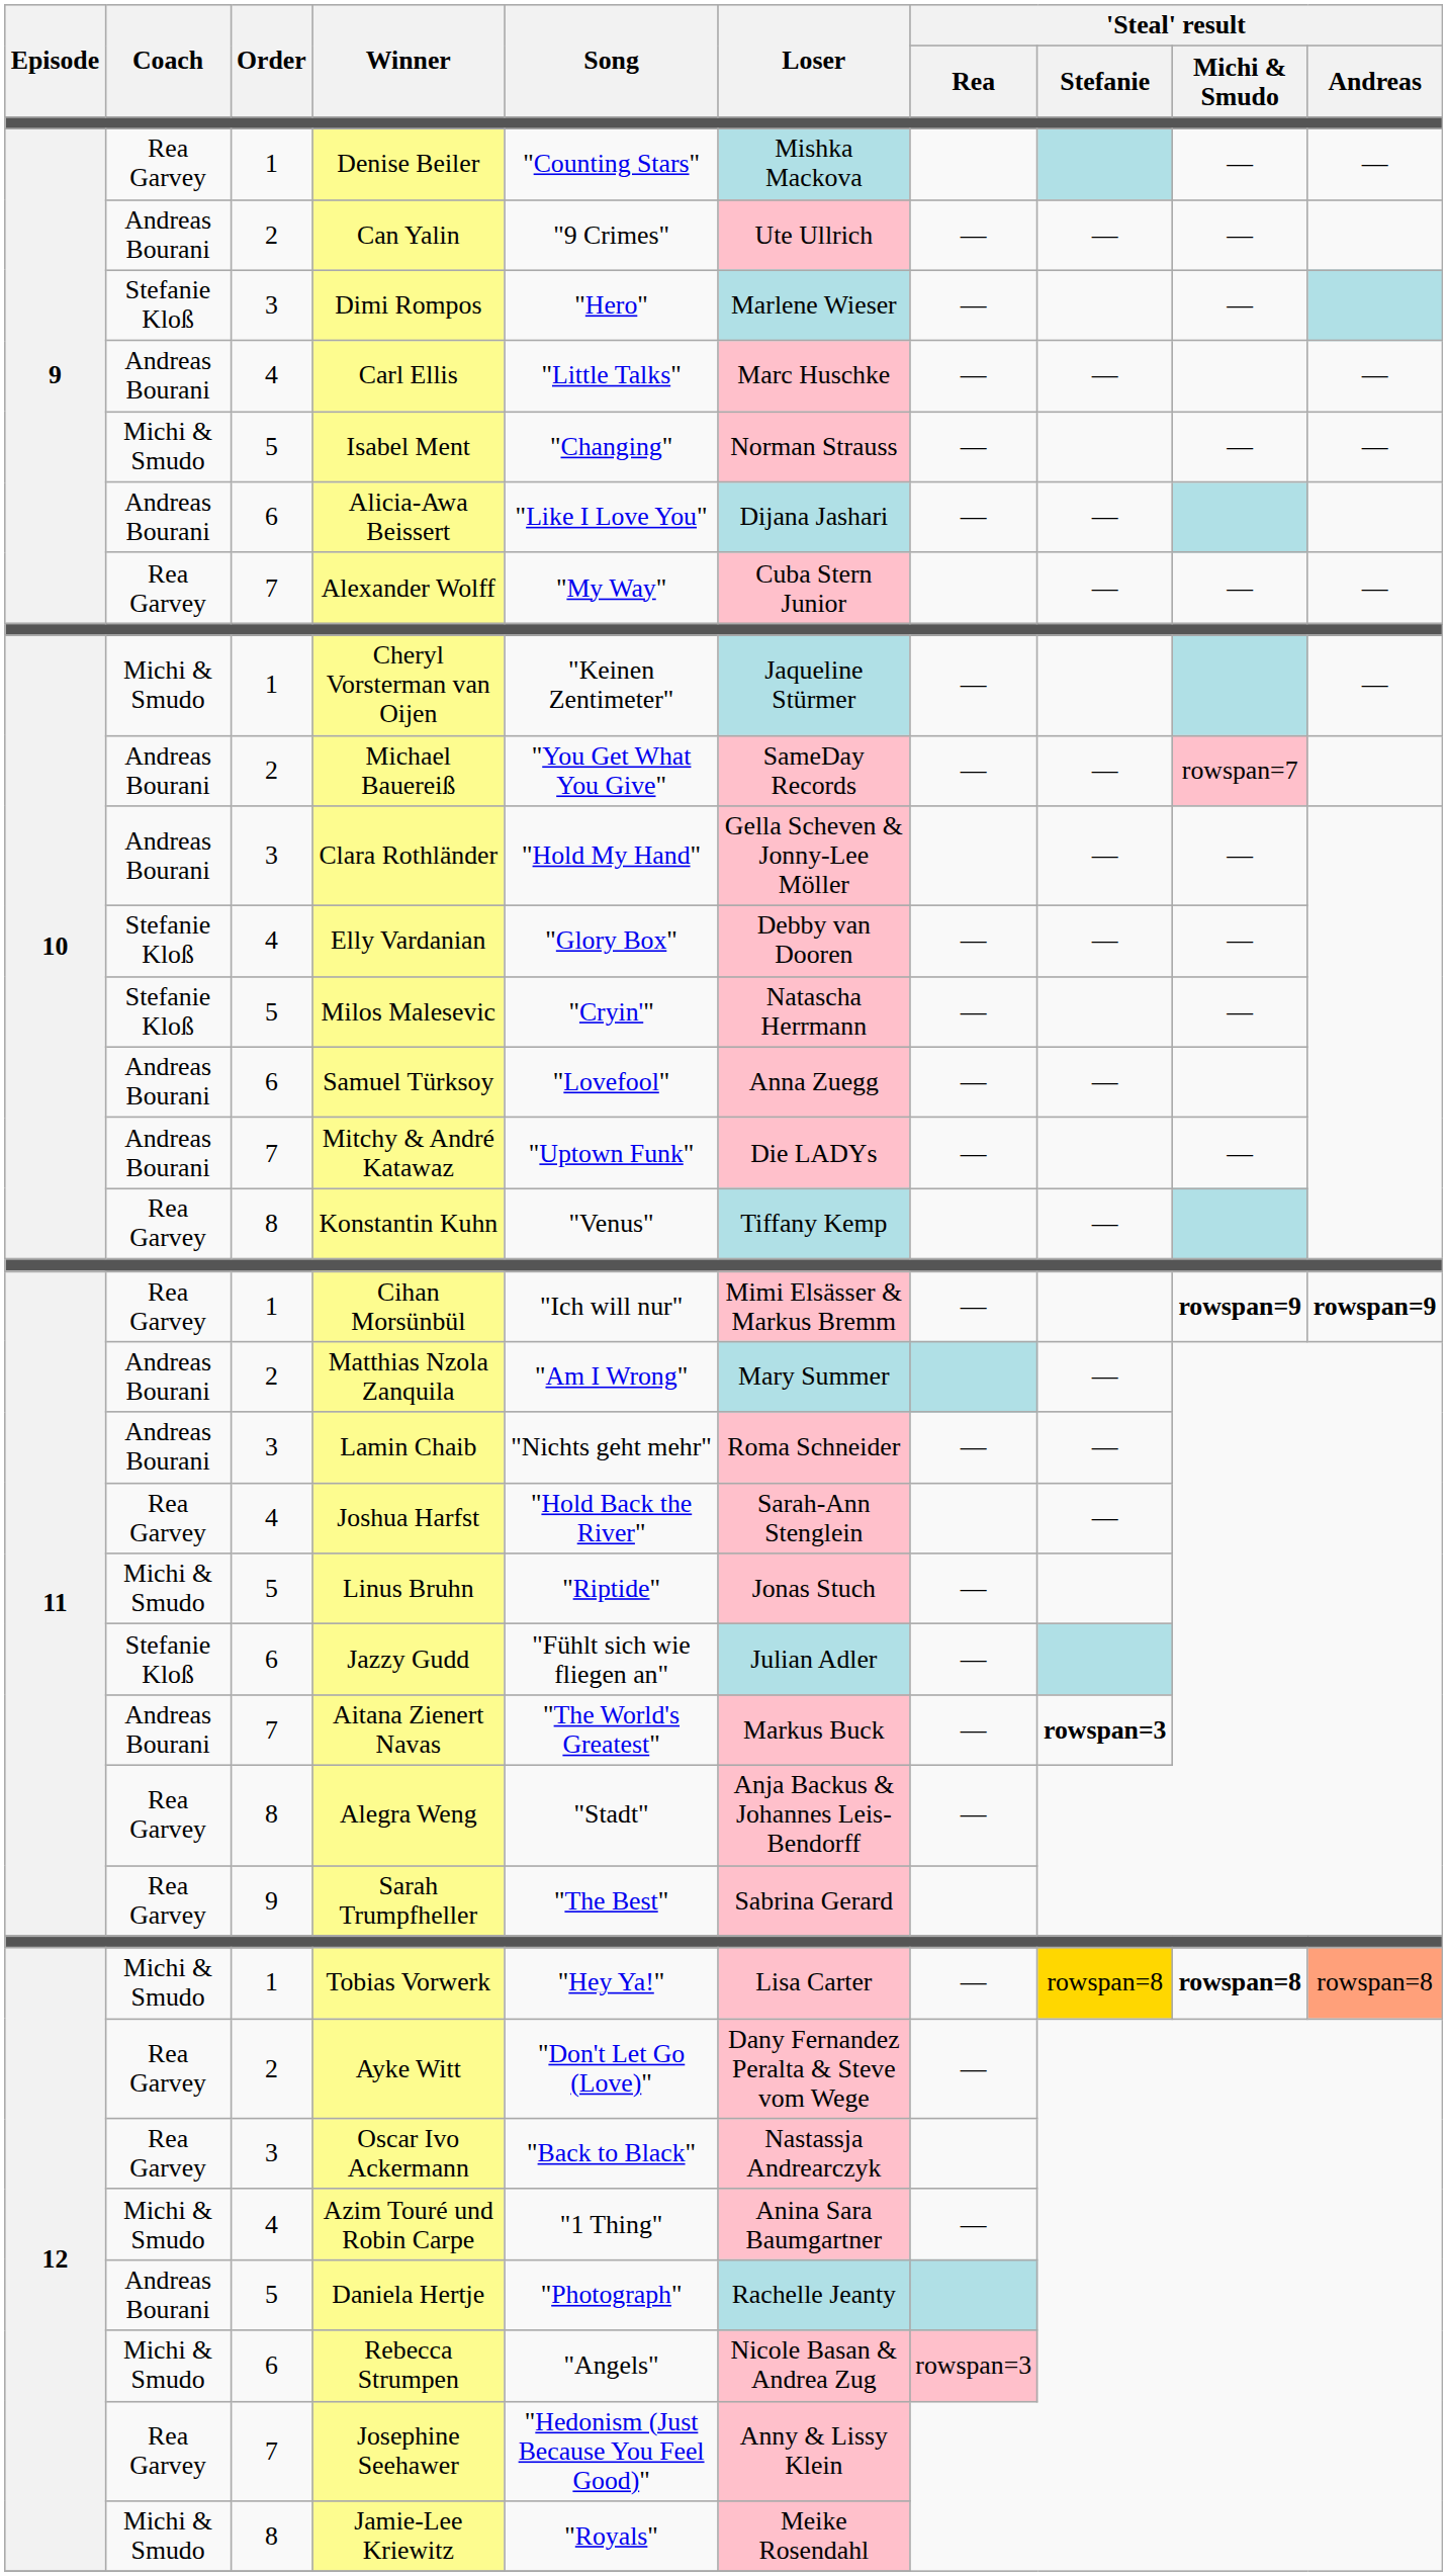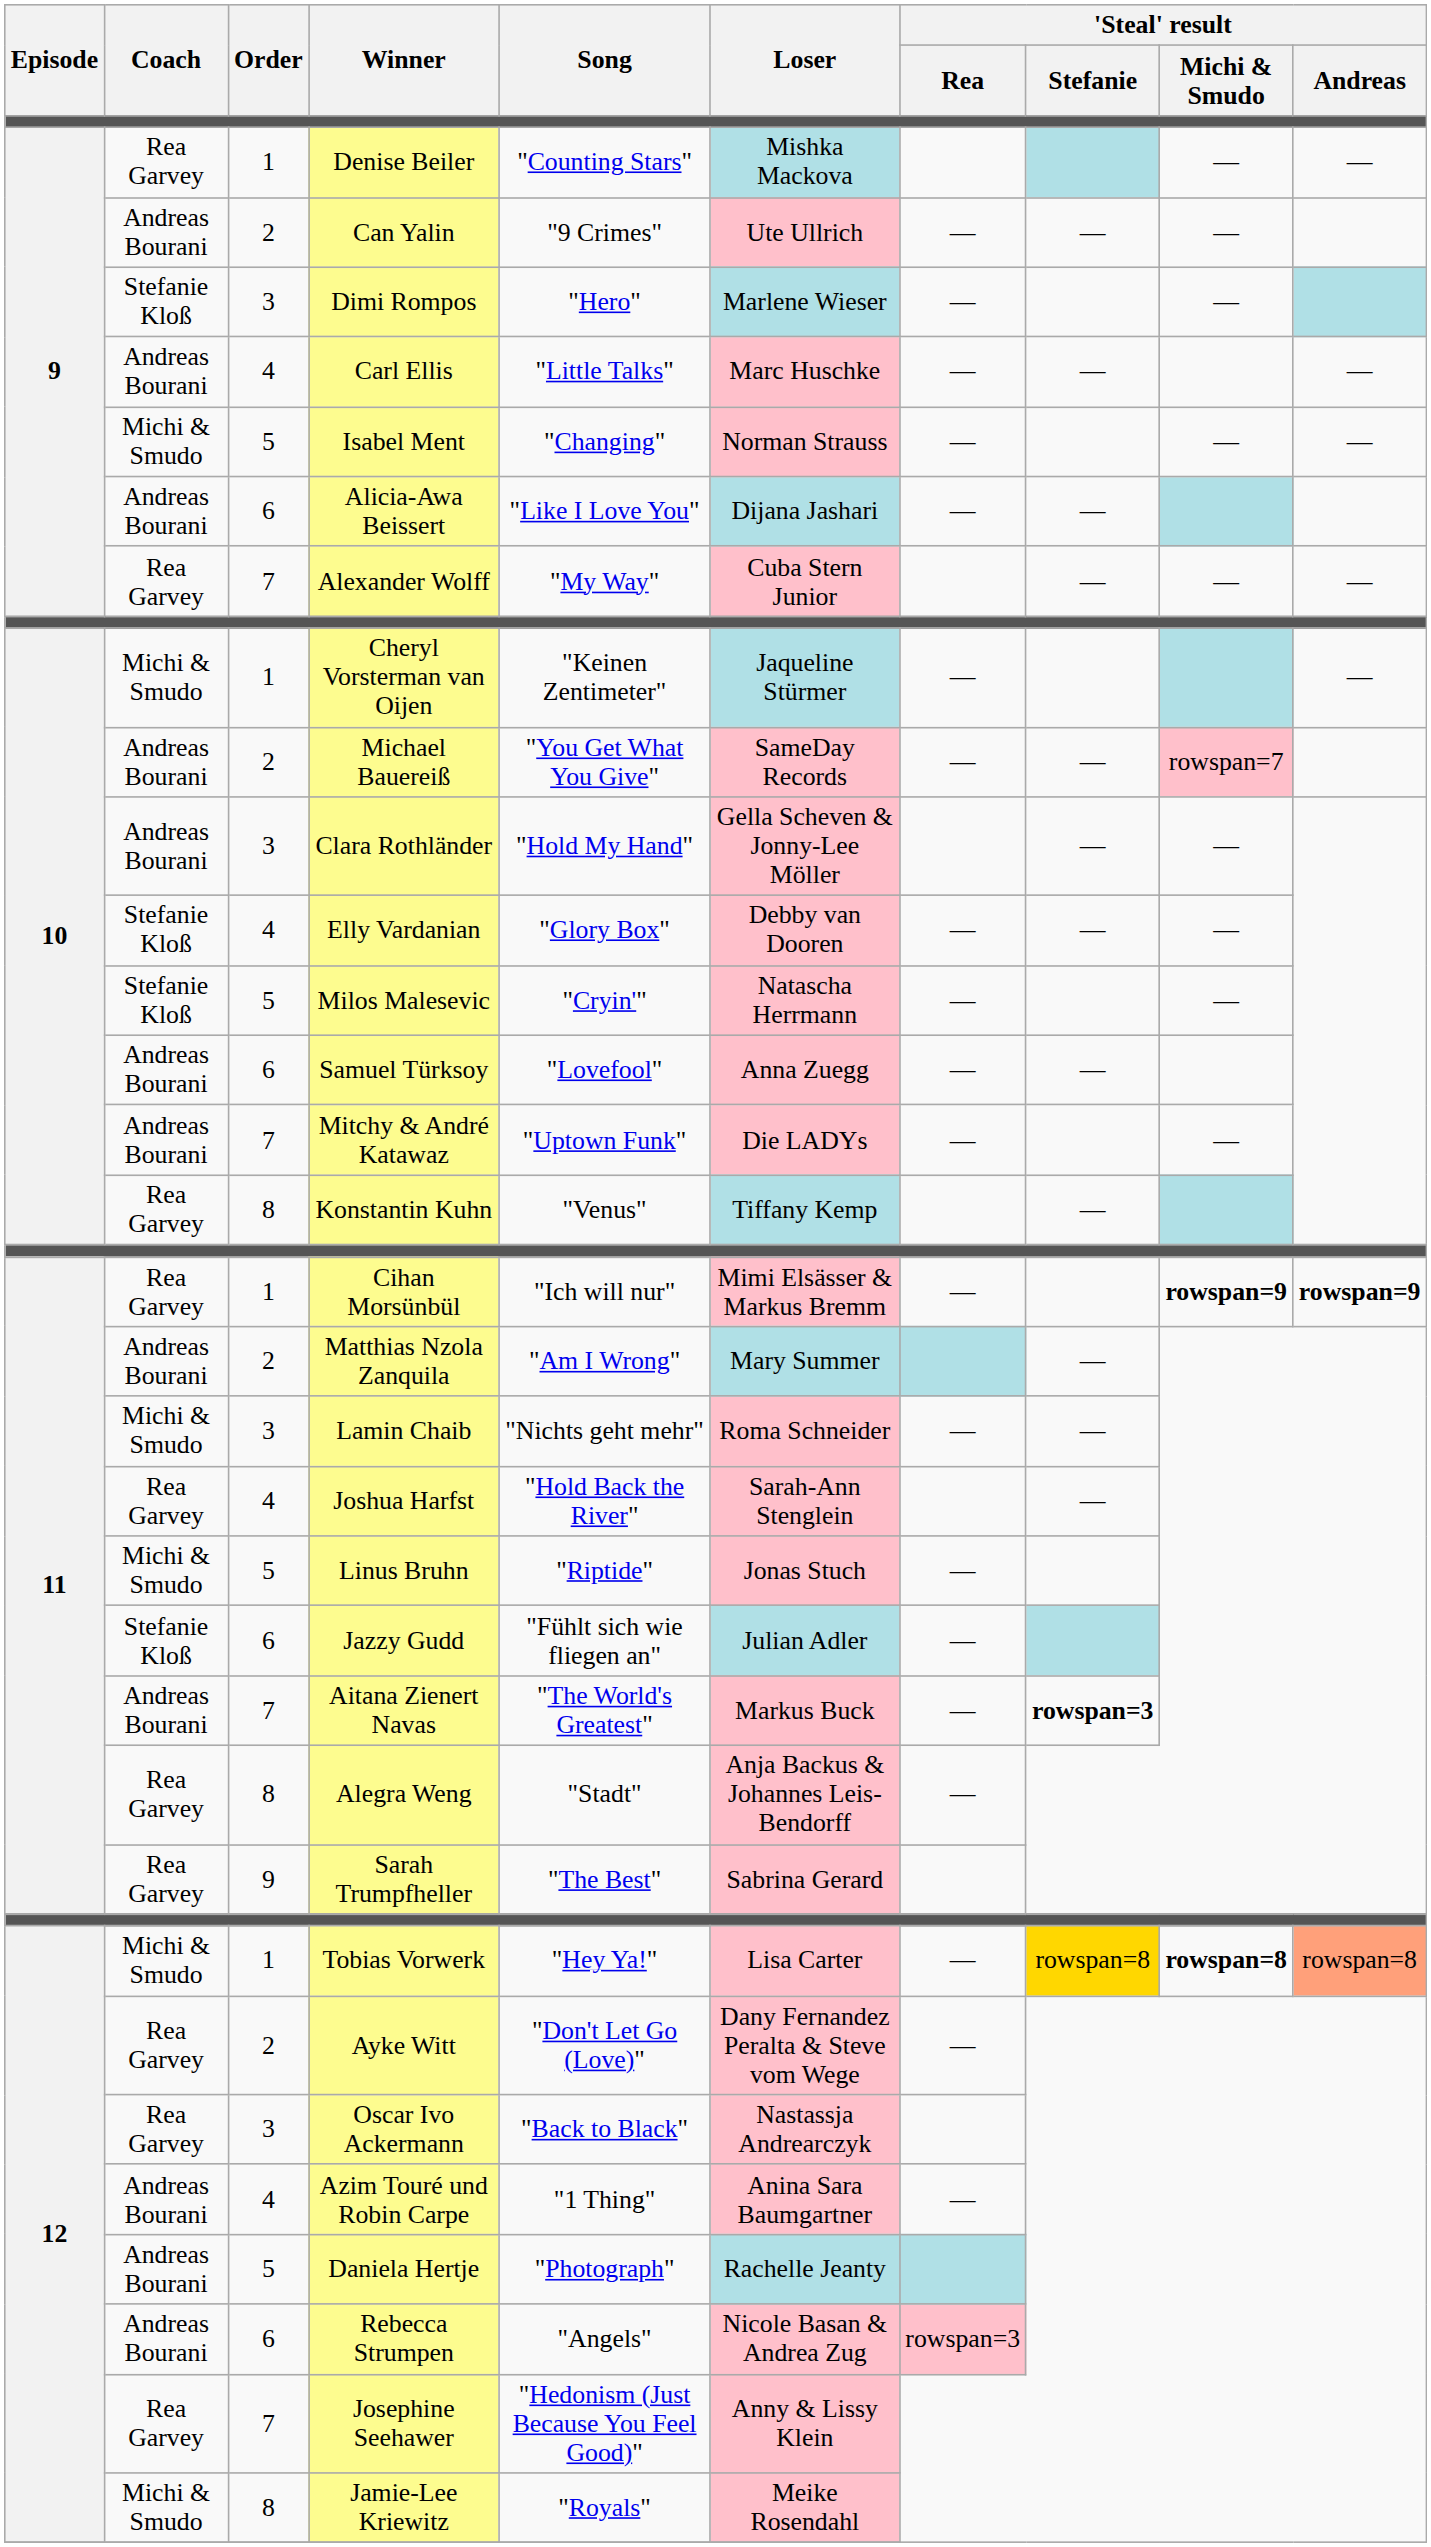Lamin Chaib | Coach: Andreas Bourani -> Michi & Smudo
Azim Touré und Robin Carpe | Coach: Michi & Smudo -> Andreas Bourani
Rebecca Strumpen | Coach: Michi & Smudo -> Andreas Bourani
